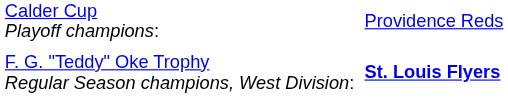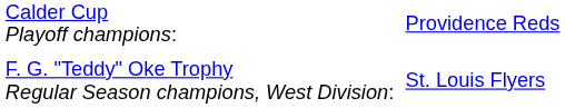row 2 | column 2: bold -> normal
